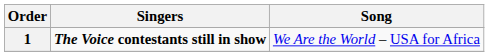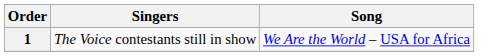1 | Singers: bold -> normal
